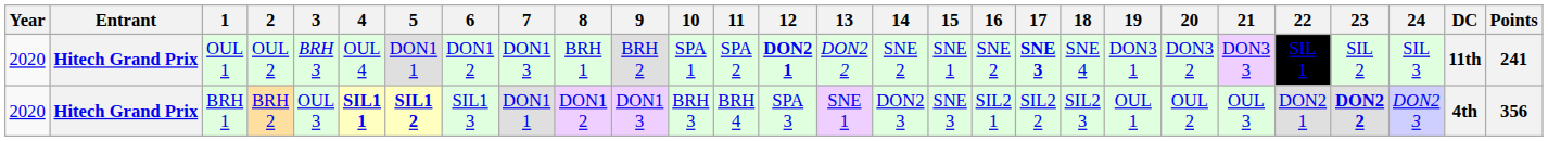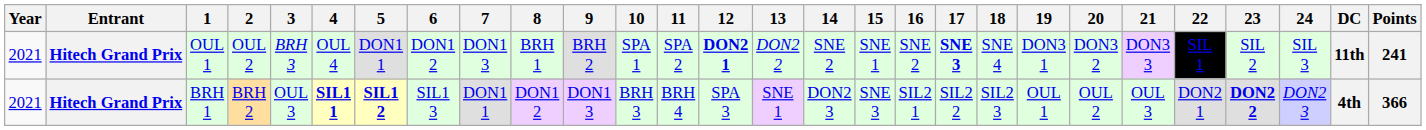row 2 | Year: 2020 -> 2021
row 3 | Year: 2020 -> 2021
row 3 | Points: 356 -> 366
